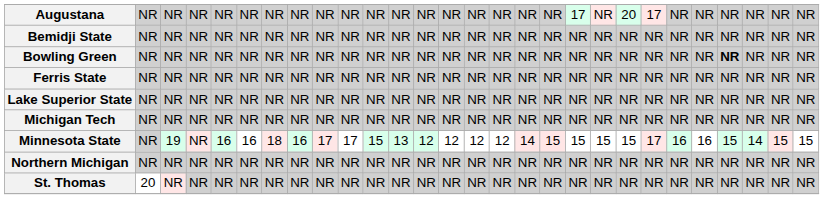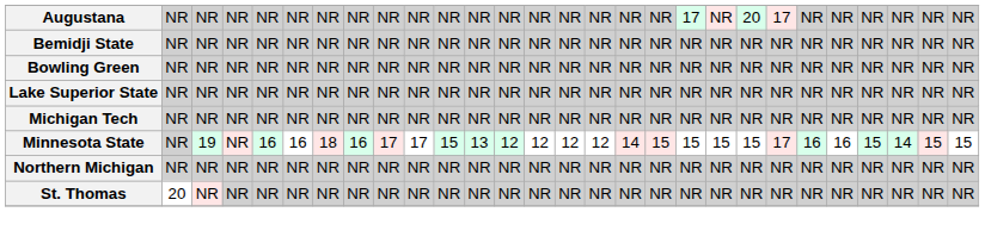Bowling Green | column 25: bold -> normal
- row: Ferris State | NR | NR | NR | NR | NR | NR | NR | NR | NR | NR | NR | NR | NR | NR | NR | NR | NR | NR | NR | NR | NR | NR | NR | NR | NR | NR | NR
